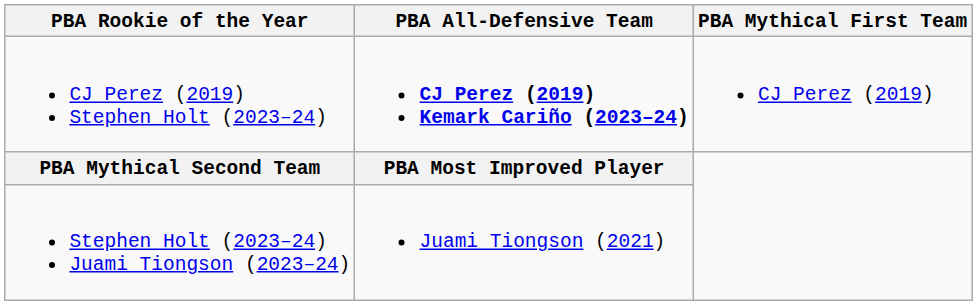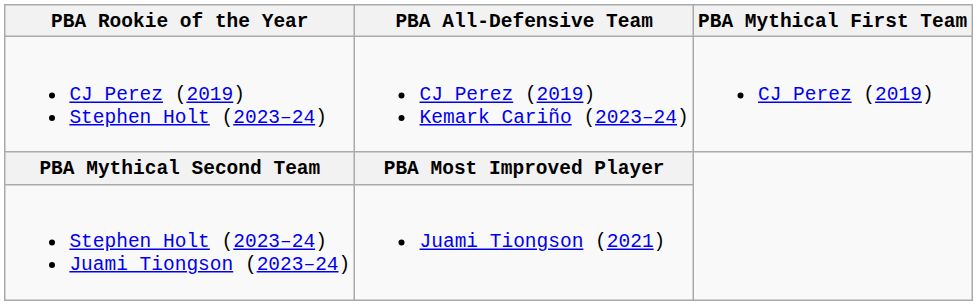CJ Perez (2019) Stephen Holt (2023–24) | PBA All-Defensive Team: bold -> normal
